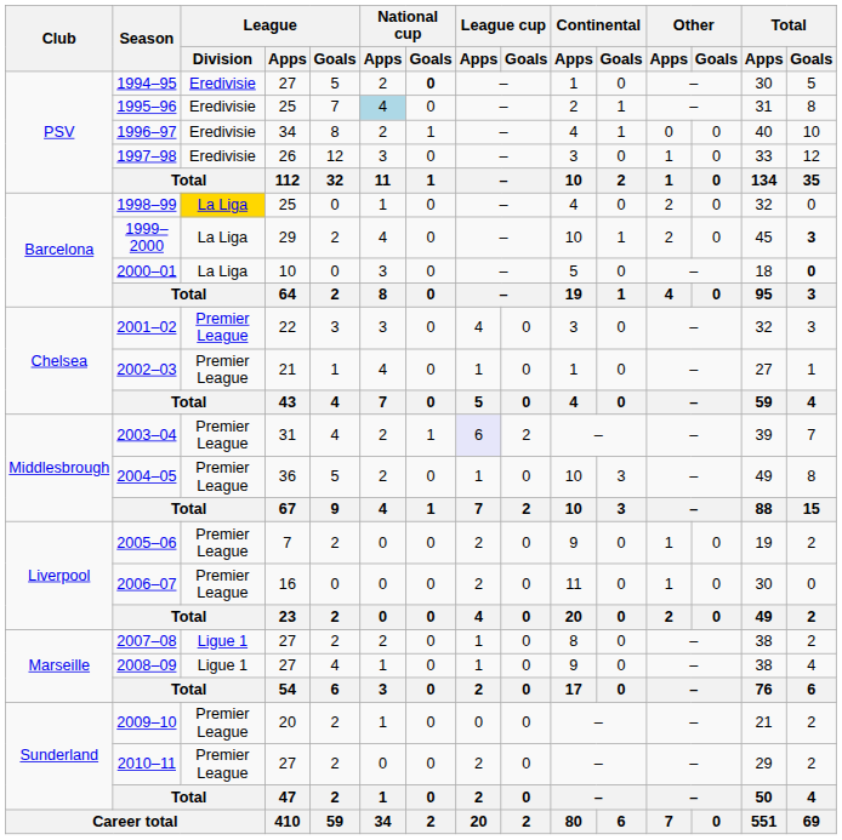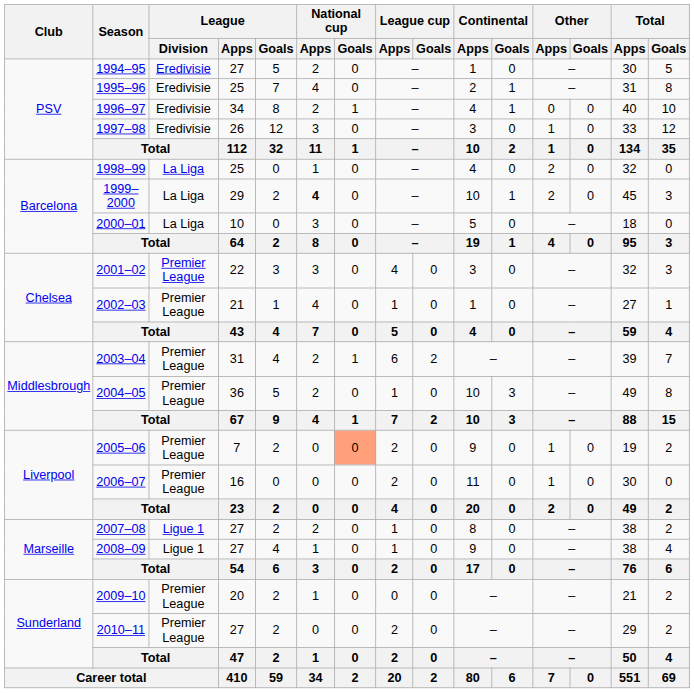1994–95 | National cup / Goals: bold -> normal
1995–96 | National cup / Apps: lightblue background -> no background
1998–99 | League / Division: gold background -> no background
1999–2000 | National cup / Apps: normal -> bold
1999–2000 | Total / Goals: bold -> normal
2000–01 | Total / Goals: bold -> normal
2003–04 | League cup / Apps: lavender background -> no background
2005–06 | National cup / Goals: no background -> lightsalmon background
